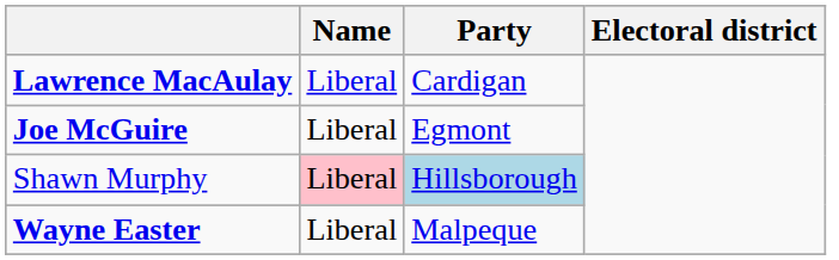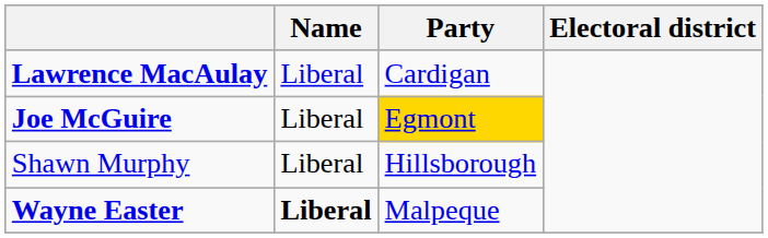Joe McGuire | Party: no background -> gold background
Shawn Murphy | Name: pink background -> no background
Shawn Murphy | Party: lightblue background -> no background
Wayne Easter | Name: normal -> bold
